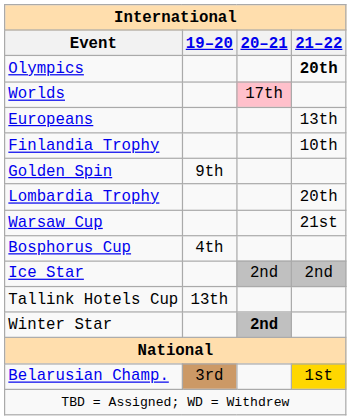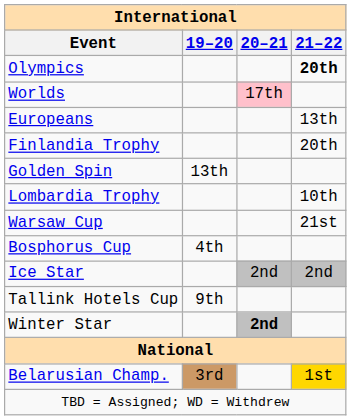Finlandia Trophy | 21–22: 10th -> 20th
Golden Spin | 19–20: 9th -> 13th
Lombardia Trophy | 21–22: 20th -> 10th
Tallink Hotels Cup | 19–20: 13th -> 9th
